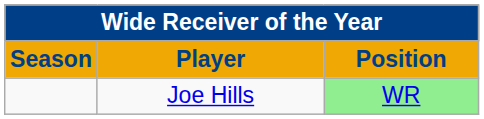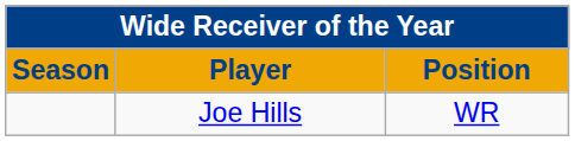Joe Hills | Position: lightgreen background -> no background
